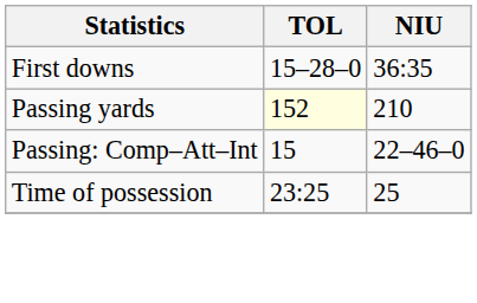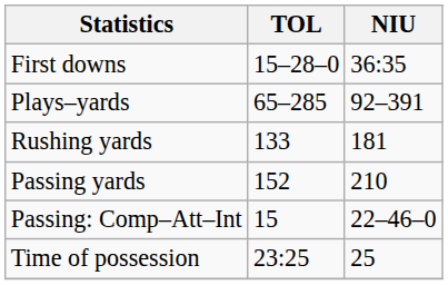+ row: Plays–yards | 65–285 | 92–391
+ row: Rushing yards | 133 | 181
Passing yards | TOL: lightyellow background -> no background
